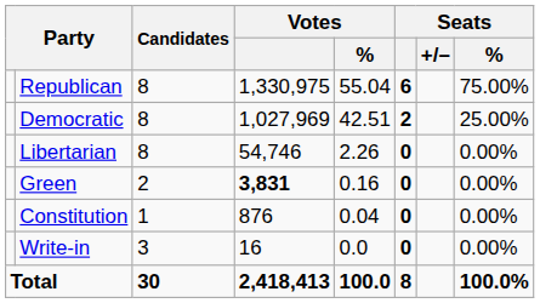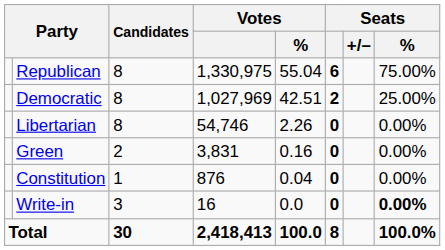Green | Votes: bold -> normal
Write-in | Seats / %: normal -> bold
